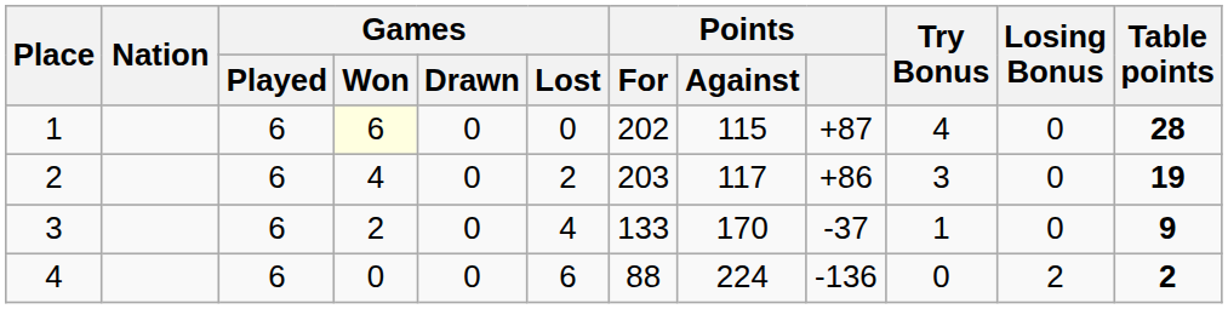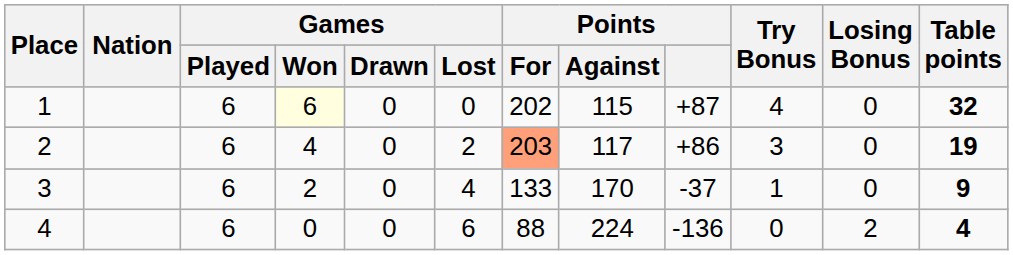row 3 | Table points: 28 -> 32
row 4 | Points / For: no background -> lightsalmon background
row 6 | Table points: 2 -> 4
